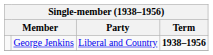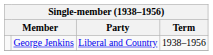George Jenkins | Term: bold -> normal
